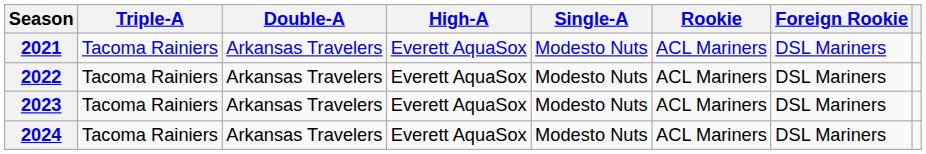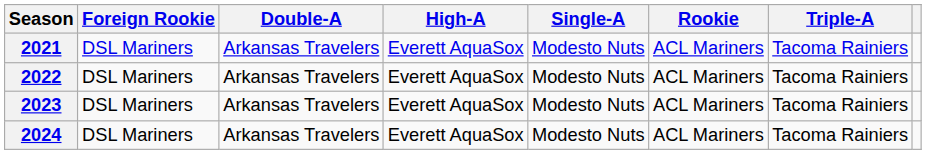columns swapped: Triple-A <-> Foreign Rookie
